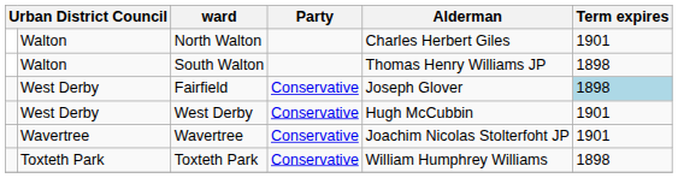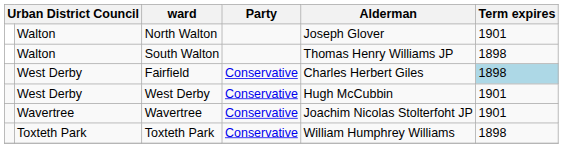North Walton | Alderman: Charles Herbert Giles -> Joseph Glover
Fairfield | Alderman: Joseph Glover -> Charles Herbert Giles
